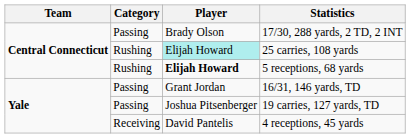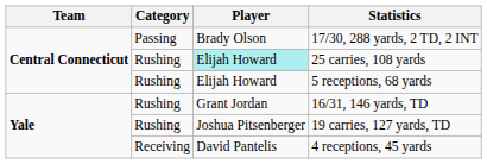5 receptions, 68 yards | Player: bold -> normal
16/31, 146 yards, TD | Category: Passing -> Rushing
19 carries, 127 yards, TD | Category: Passing -> Rushing
